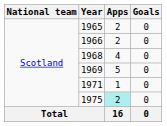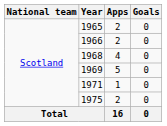1975 | Apps: paleturquoise background -> no background
